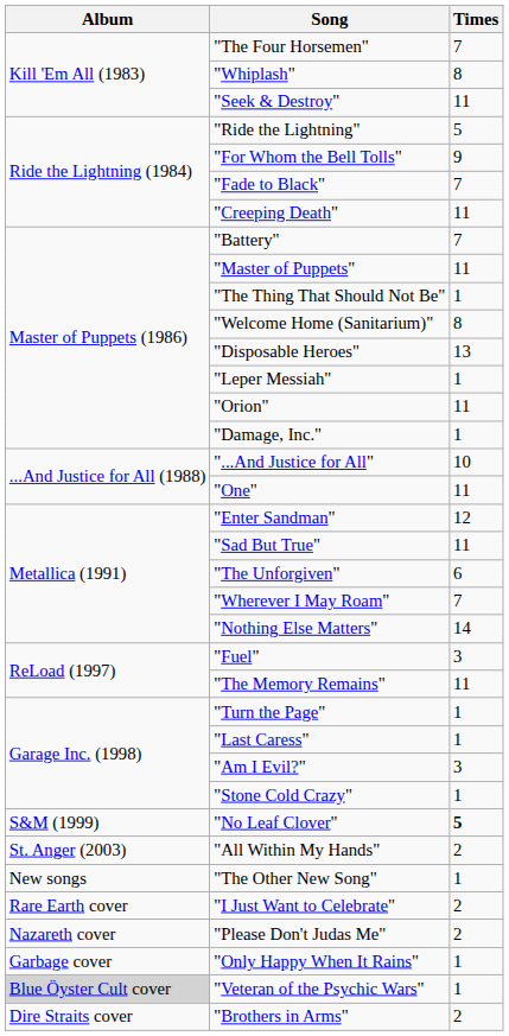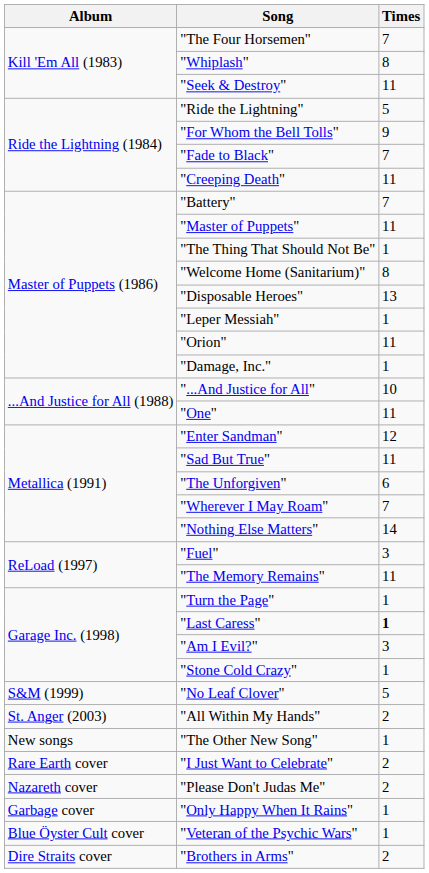"Last Caress" | Times: normal -> bold
"No Leaf Clover" | Times: bold -> normal
"Veteran of the Psychic Wars" | Album: lightgrey background -> no background
